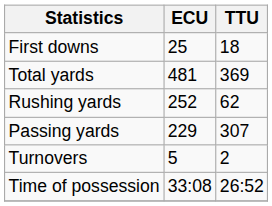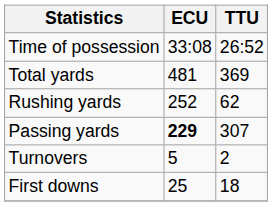rows swapped: First downs <-> Time of possession
Passing yards | ECU: normal -> bold
